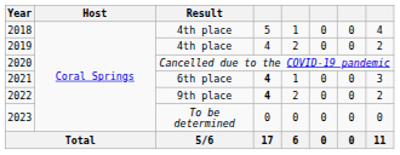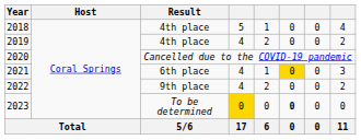2021 | column 4: bold -> normal
2021 | column 6: no background -> gold background
2022 | column 4: bold -> normal
2023 | column 4: no background -> gold background
2023 | column 6: normal -> bold
